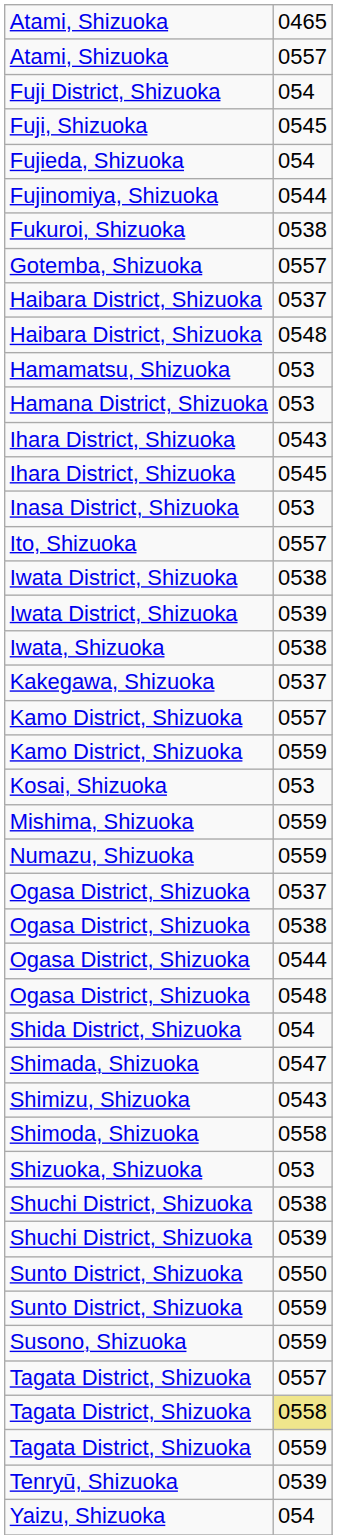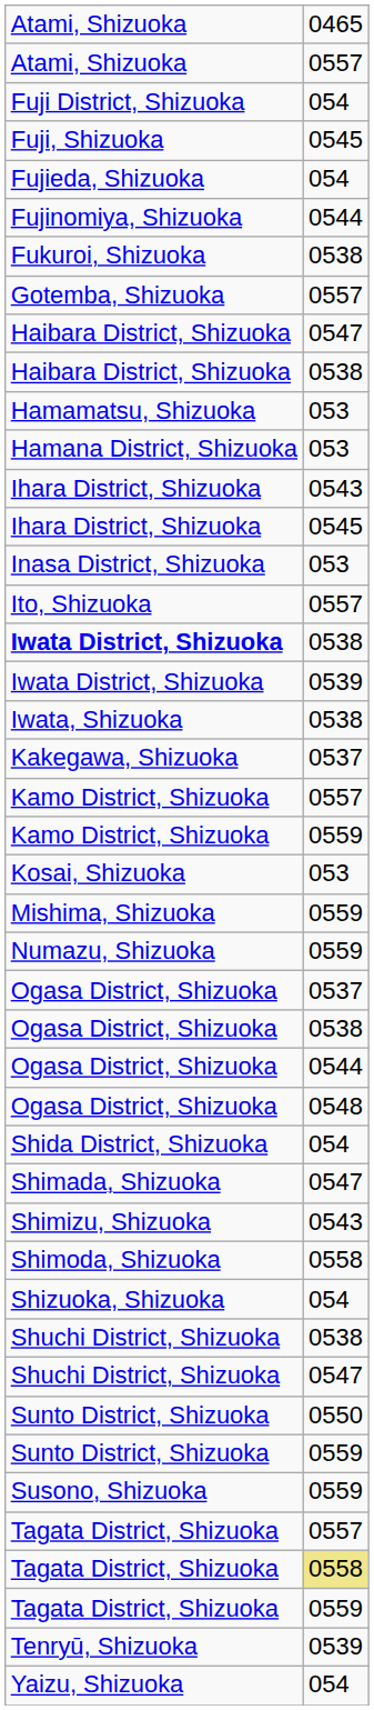row 9 | column 2: 0537 -> 0547
row 10 | column 2: 0548 -> 0538
row 17 | column 1: normal -> bold
row 34 | column 2: 053 -> 054
row 36 | column 2: 0539 -> 0547
